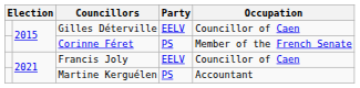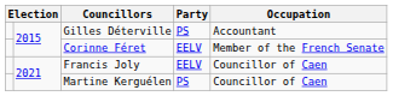Gilles Déterville | Party: EELV -> PS
Gilles Déterville | Occupation: Councillor of Caen -> Accountant
Corinne Féret | Party: PS -> EELV
Martine Kerguélen | Occupation: Accountant -> Councillor of Caen
